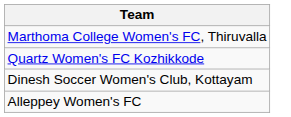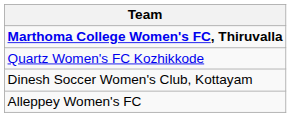row 2 | column 1: normal -> bold
